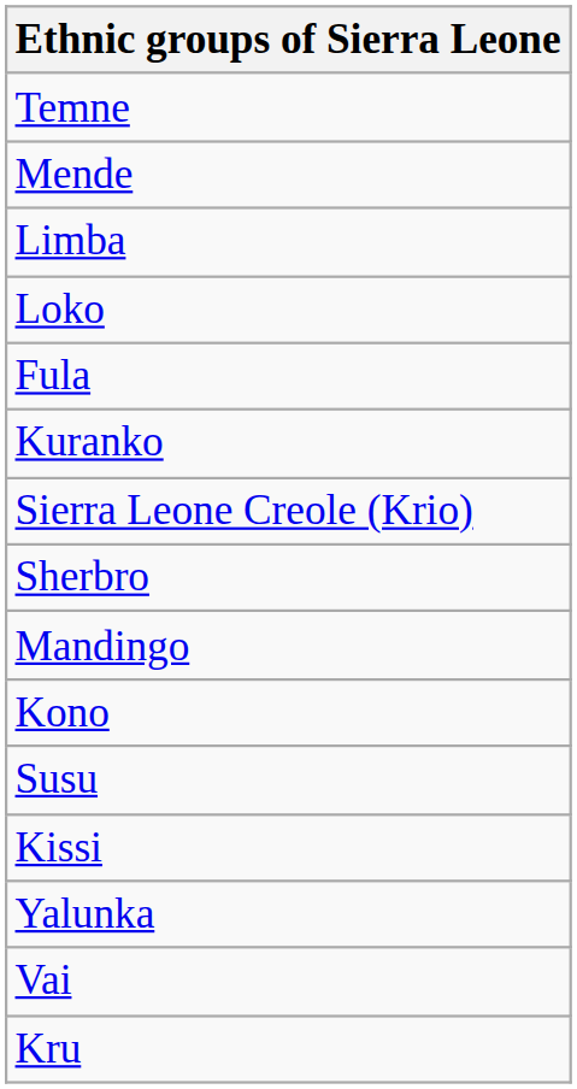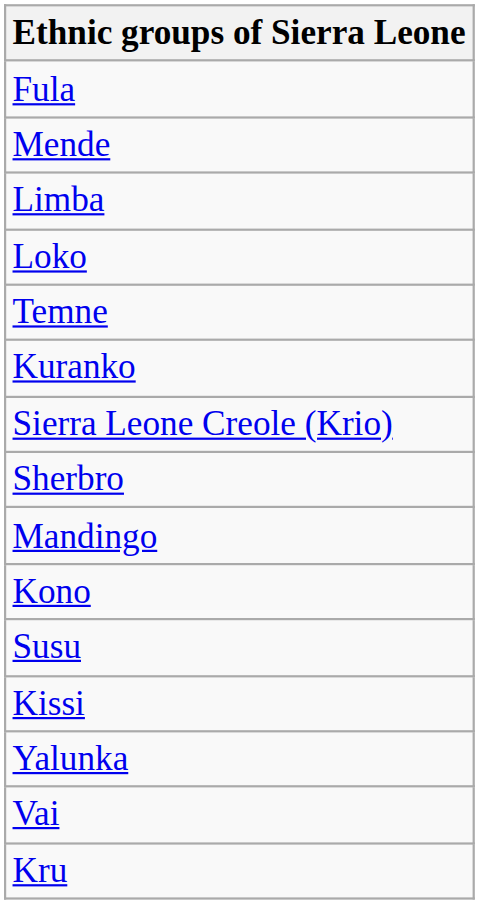row 2 | column 1: Temne -> Fula
row 6 | column 1: Fula -> Temne
